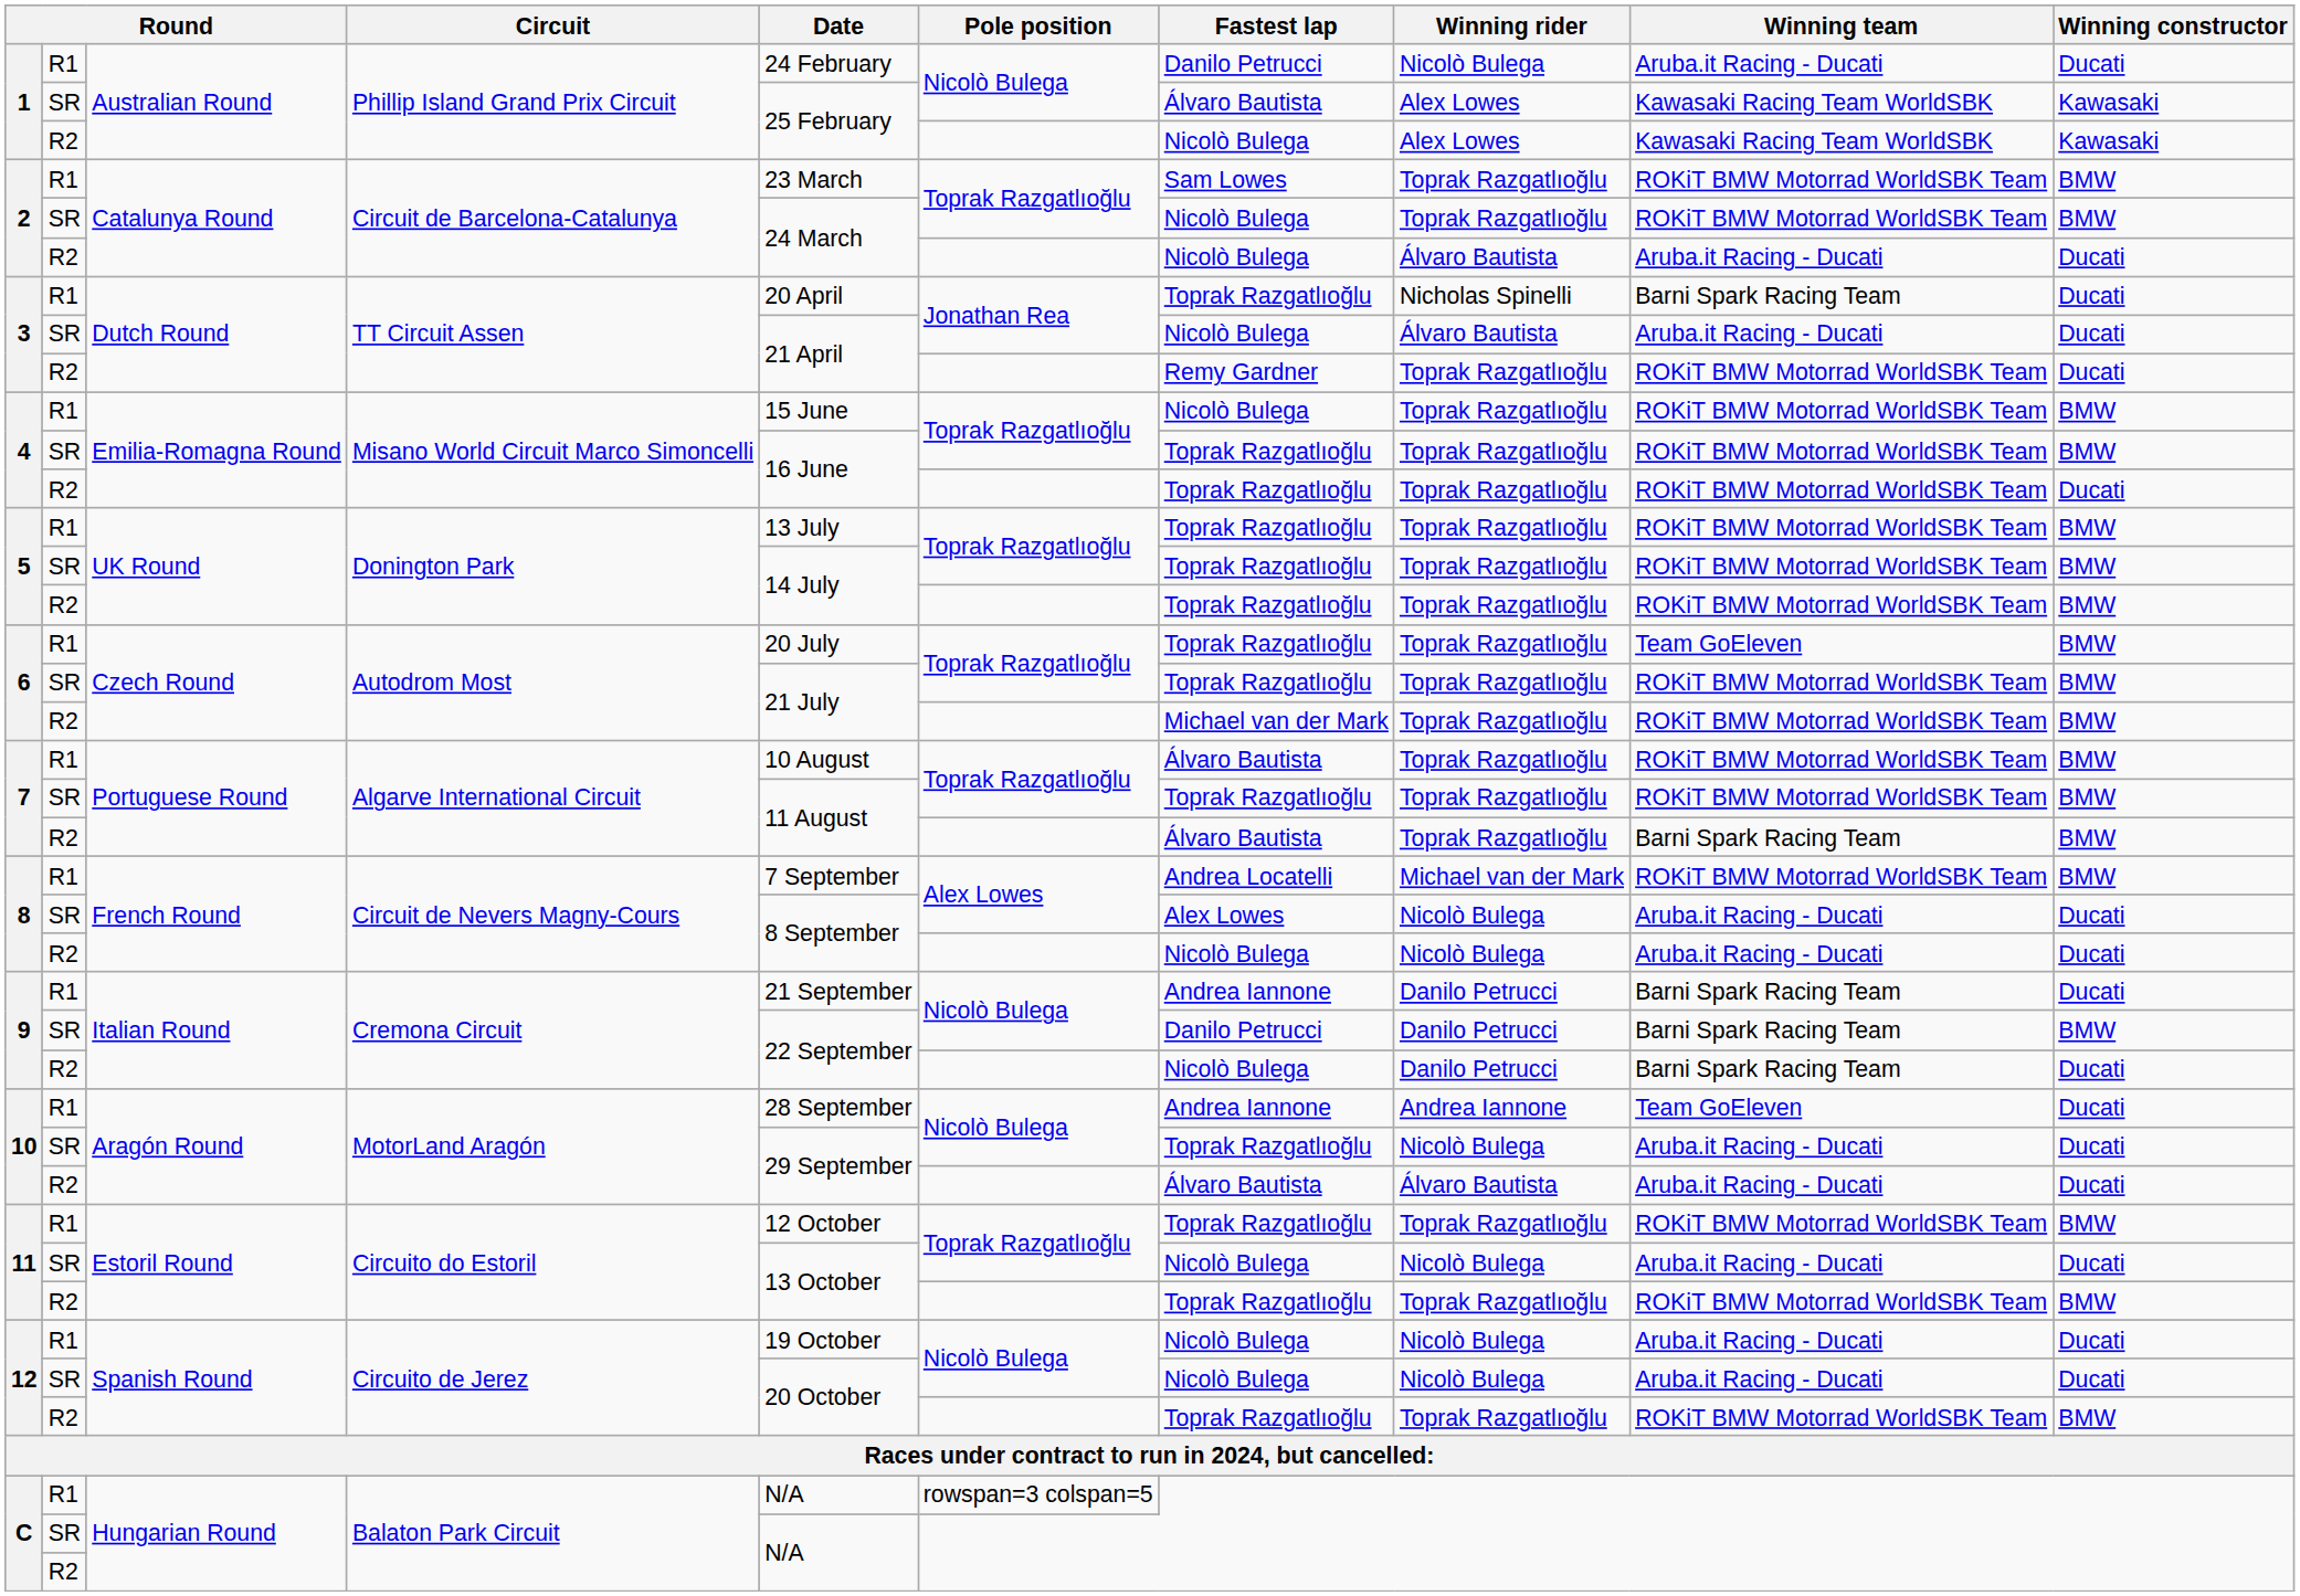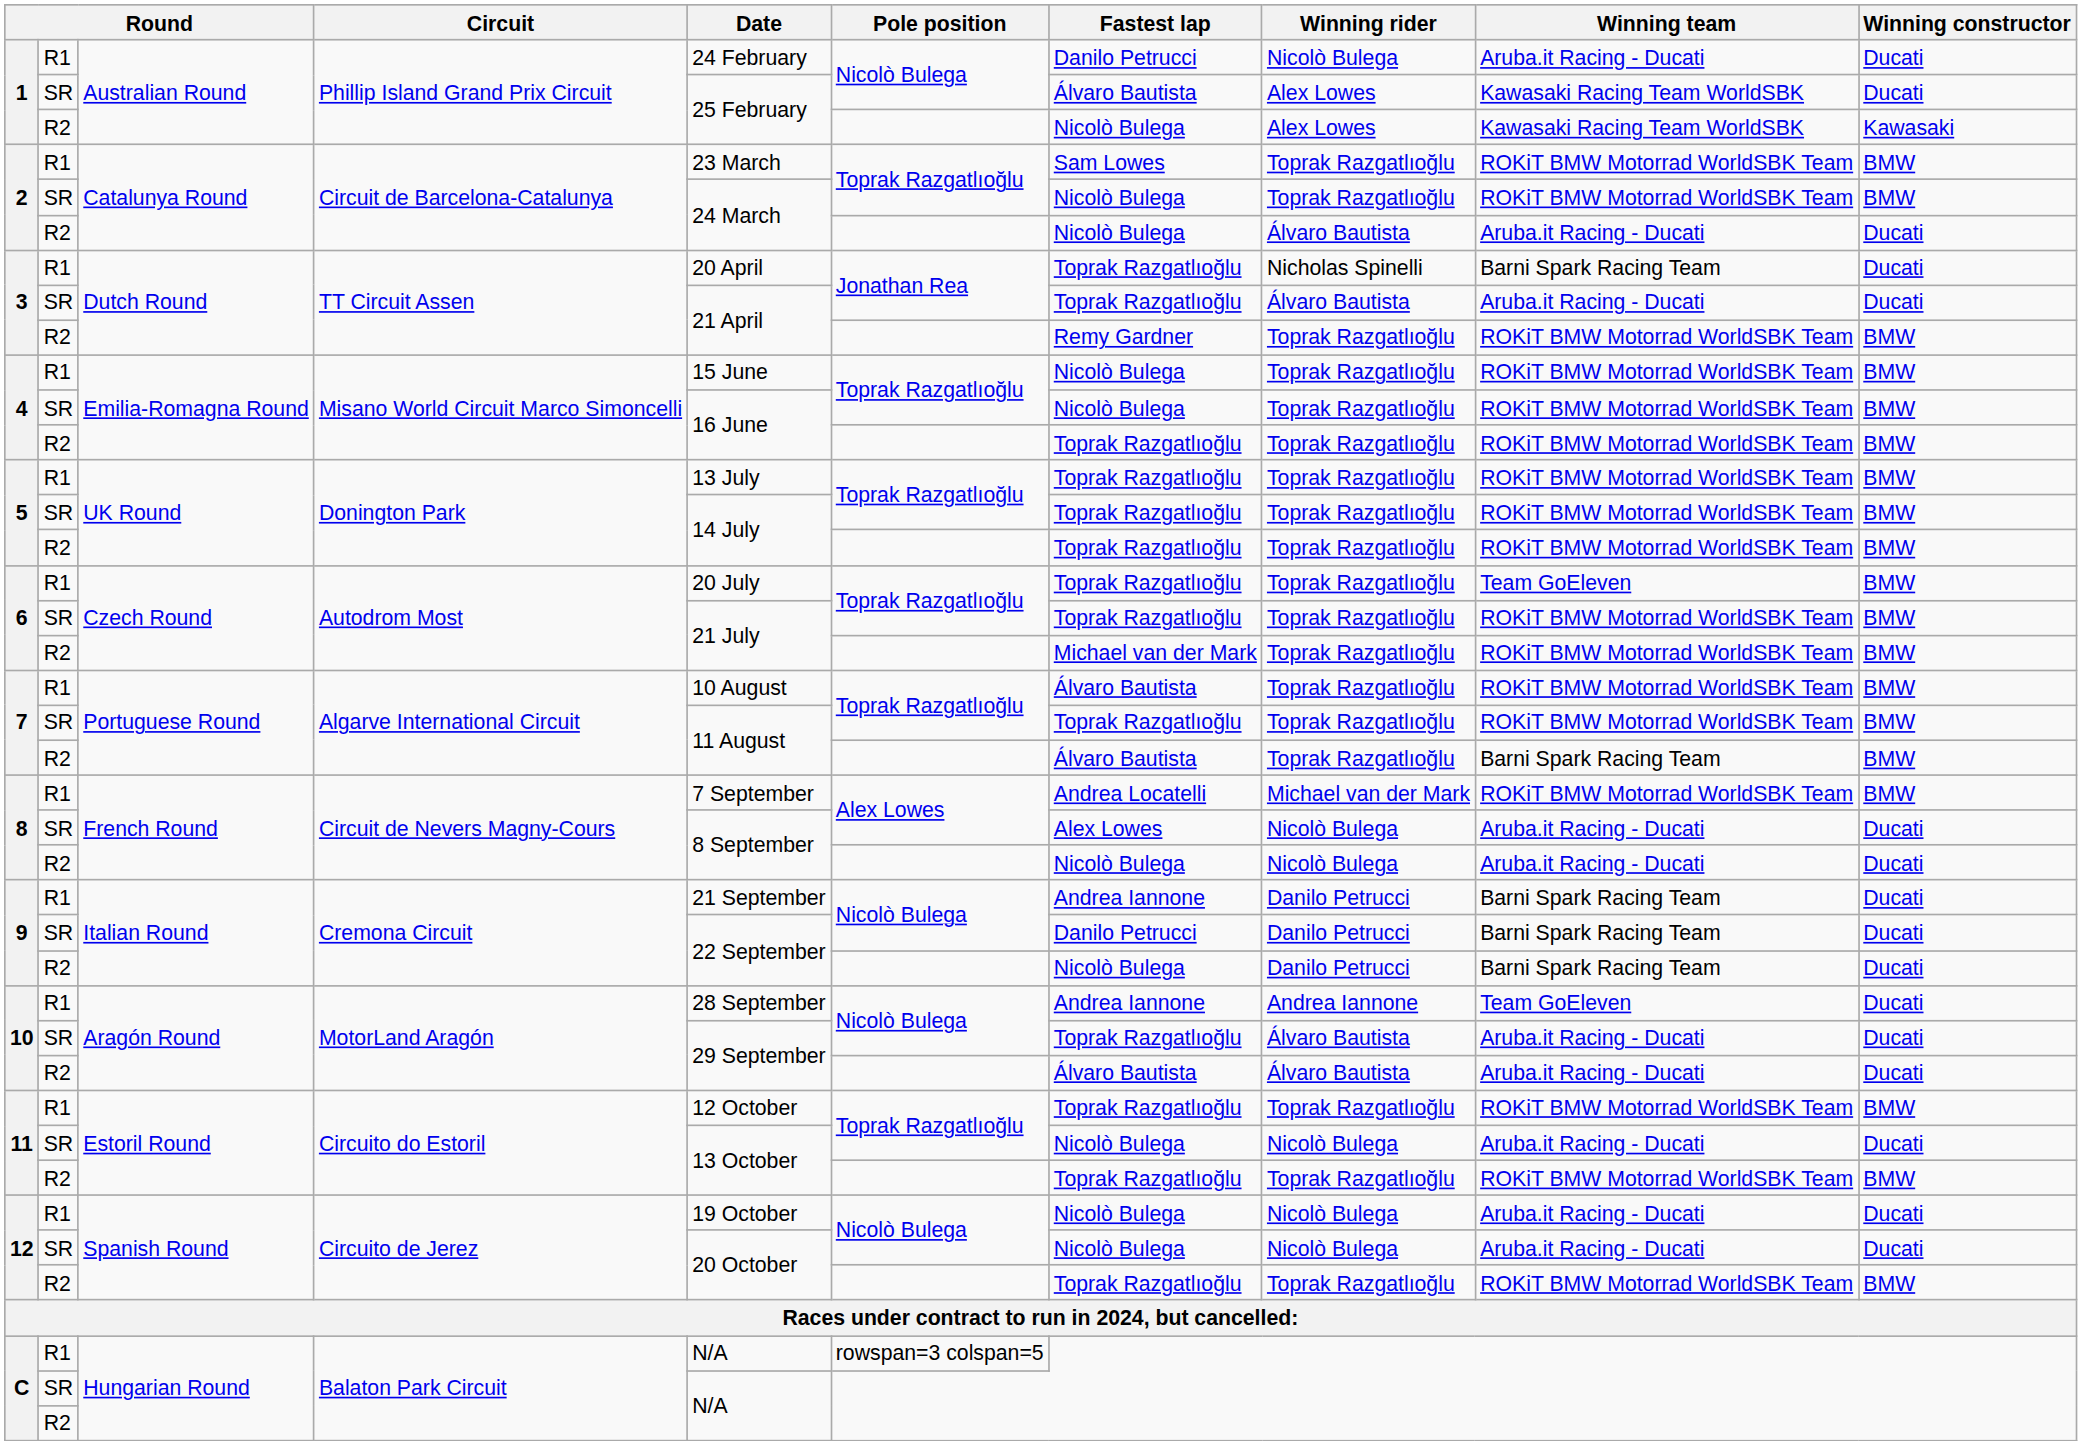1 / SR | Winning constructor: Kawasaki -> Ducati
3 / SR | Fastest lap: Nicolò Bulega -> Toprak Razgatlıoğlu
3 / R2 | Winning constructor: Ducati -> BMW
4 / SR | Fastest lap: Toprak Razgatlıoğlu -> Nicolò Bulega
4 / R2 | Winning constructor: Ducati -> BMW
9 / SR | Winning constructor: BMW -> Ducati
10 / SR | Winning rider: Nicolò Bulega -> Álvaro Bautista
